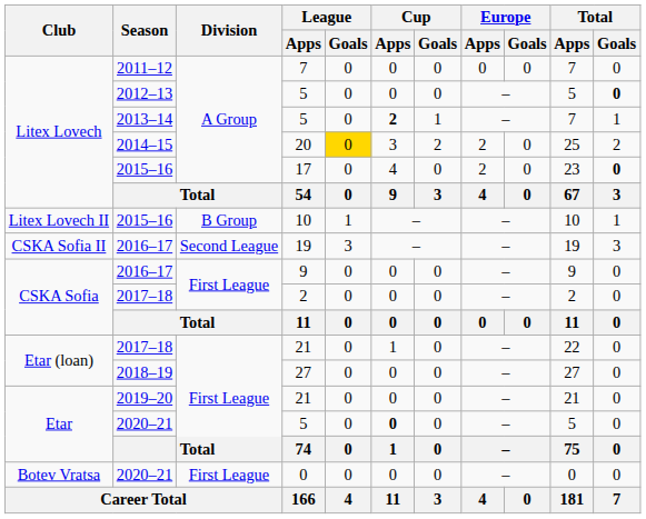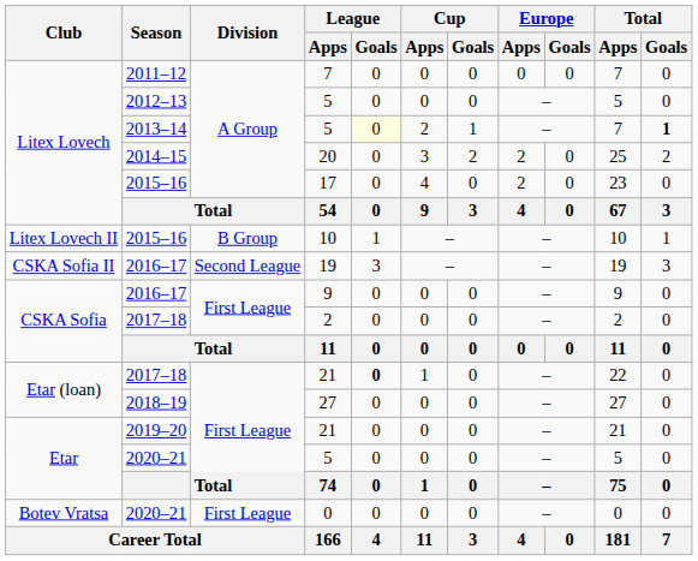2012–13 / 5 | Total / Goals: bold -> normal
2013–14 / 5 | League / Goals: no background -> lightyellow background
2013–14 / 5 | Cup / Apps: bold -> normal
2013–14 / 5 | Total / Goals: normal -> bold
20 | League / Goals: gold background -> no background
17 | Total / Goals: bold -> normal
2017–18 / 21 | League / Goals: normal -> bold
2020–21 / 5 | Cup / Apps: bold -> normal
